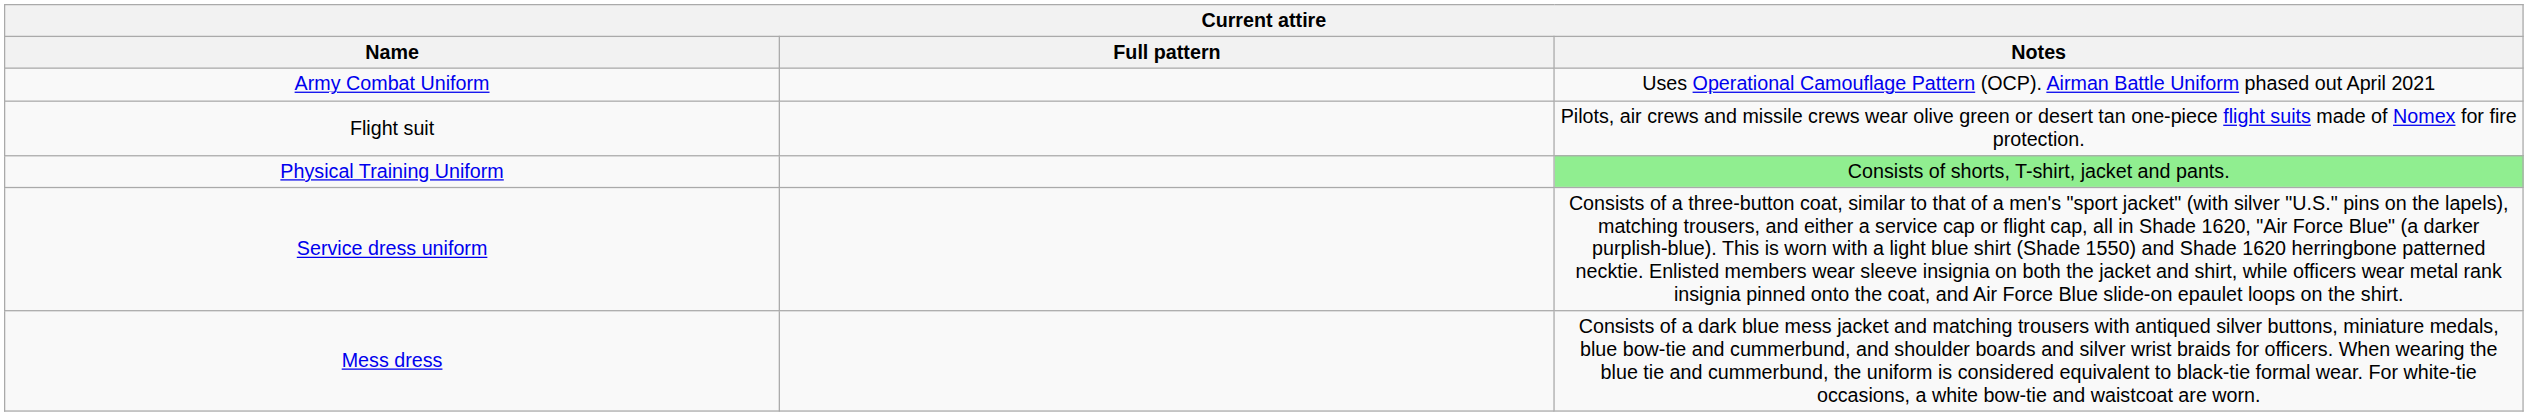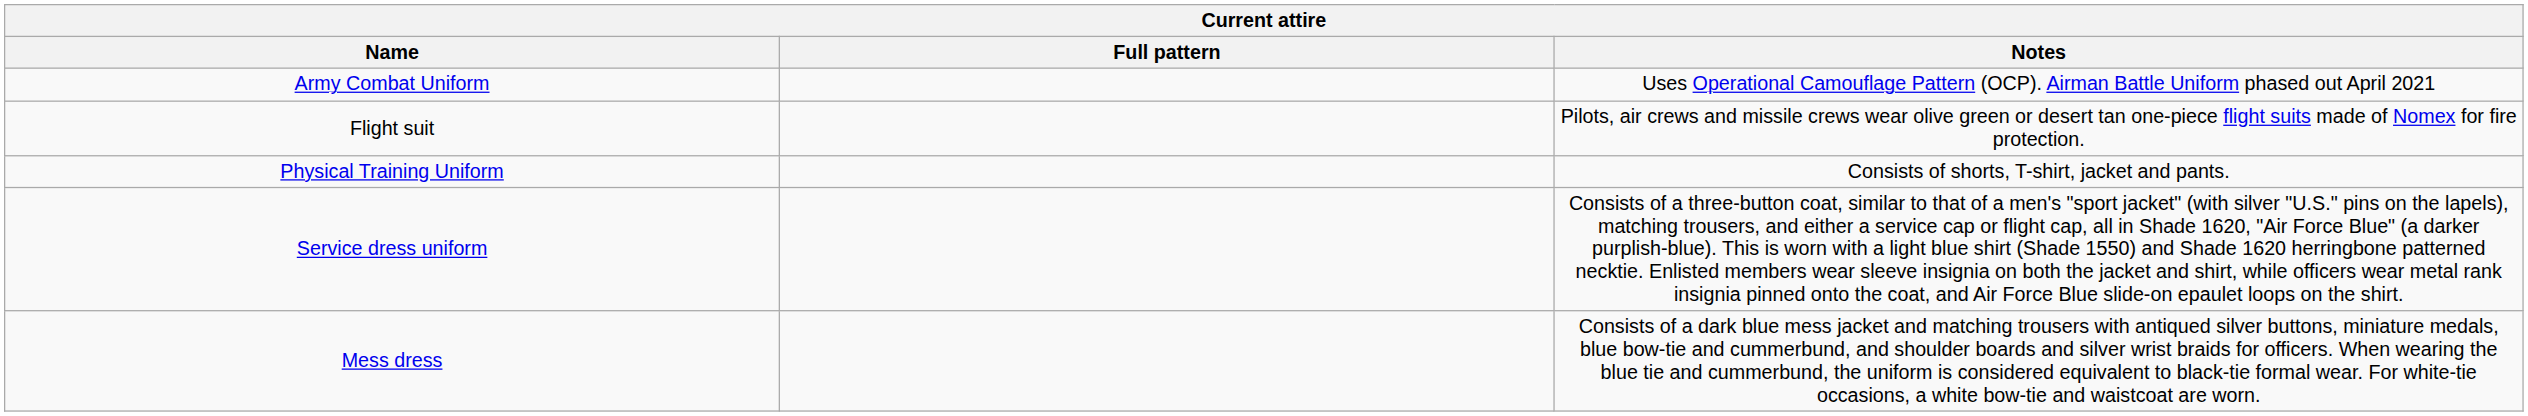Physical Training Uniform | Notes: lightgreen background -> no background
